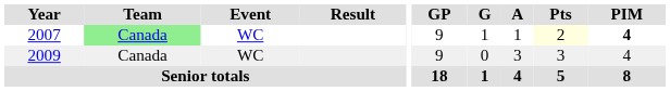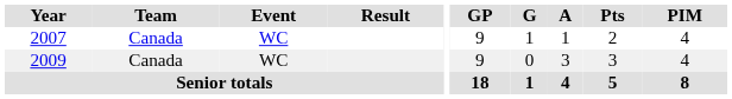2007 | Team: lightgreen background -> no background
2007 | Pts: lightyellow background -> no background
2007 | PIM: bold -> normal
